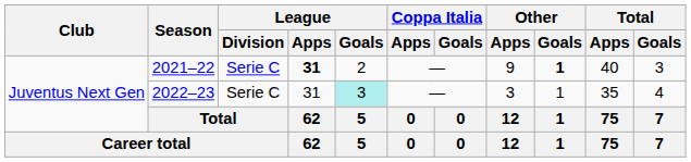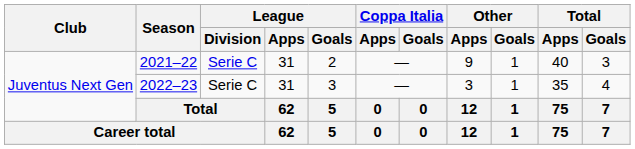2021–22 | League / Apps: bold -> normal
2021–22 | Other / Goals: bold -> normal
2022–23 | League / Goals: paleturquoise background -> no background
